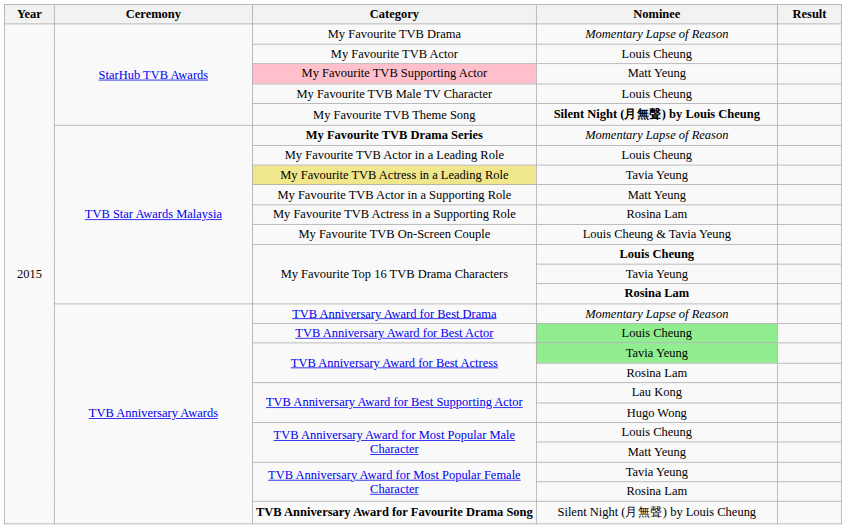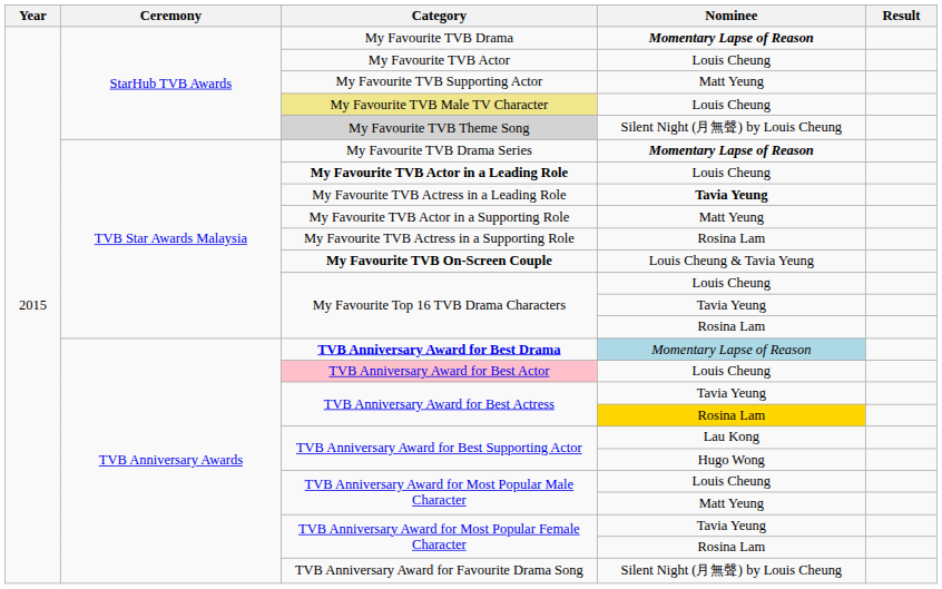My Favourite TVB Drama | Nominee: normal -> bold
My Favourite TVB Supporting Actor | Category: pink background -> no background
My Favourite TVB Male TV Character | Category: no background -> khaki background
My Favourite TVB Theme Song | Category: no background -> lightgrey background
My Favourite TVB Theme Song | Nominee: bold -> normal
My Favourite TVB Drama Series | Category: bold -> normal
My Favourite TVB Drama Series | Nominee: normal -> bold
My Favourite TVB Actor in a Leading Role | Category: normal -> bold
My Favourite TVB Actress in a Leading Role | Category: khaki background -> no background
My Favourite TVB Actress in a Leading Role | Nominee: normal -> bold
My Favourite TVB On-Screen Couple | Category: normal -> bold
My Favourite Top 16 TVB Drama Characters / Louis Cheung | Nominee: bold -> normal
My Favourite Top 16 TVB Drama Characters / Rosina Lam | Nominee: bold -> normal
TVB Anniversary Award for Best Drama | Category: normal -> bold
TVB Anniversary Award for Best Drama | Nominee: no background -> lightblue background
TVB Anniversary Award for Best Actor | Category: no background -> pink background
TVB Anniversary Award for Best Actor | Nominee: lightgreen background -> no background
TVB Anniversary Award for Best Actress / Tavia Yeung | Nominee: lightgreen background -> no background
TVB Anniversary Award for Best Actress / Rosina Lam | Nominee: no background -> gold background
TVB Anniversary Award for Favourite Drama Song | Category: bold -> normal
